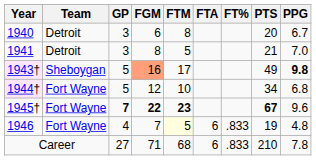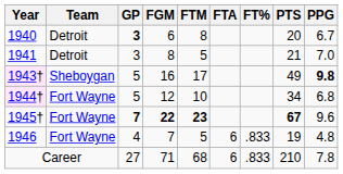1940 | GP: normal -> bold
1943† | FGM: lightsalmon background -> no background
1946 | FTM: lightyellow background -> no background
